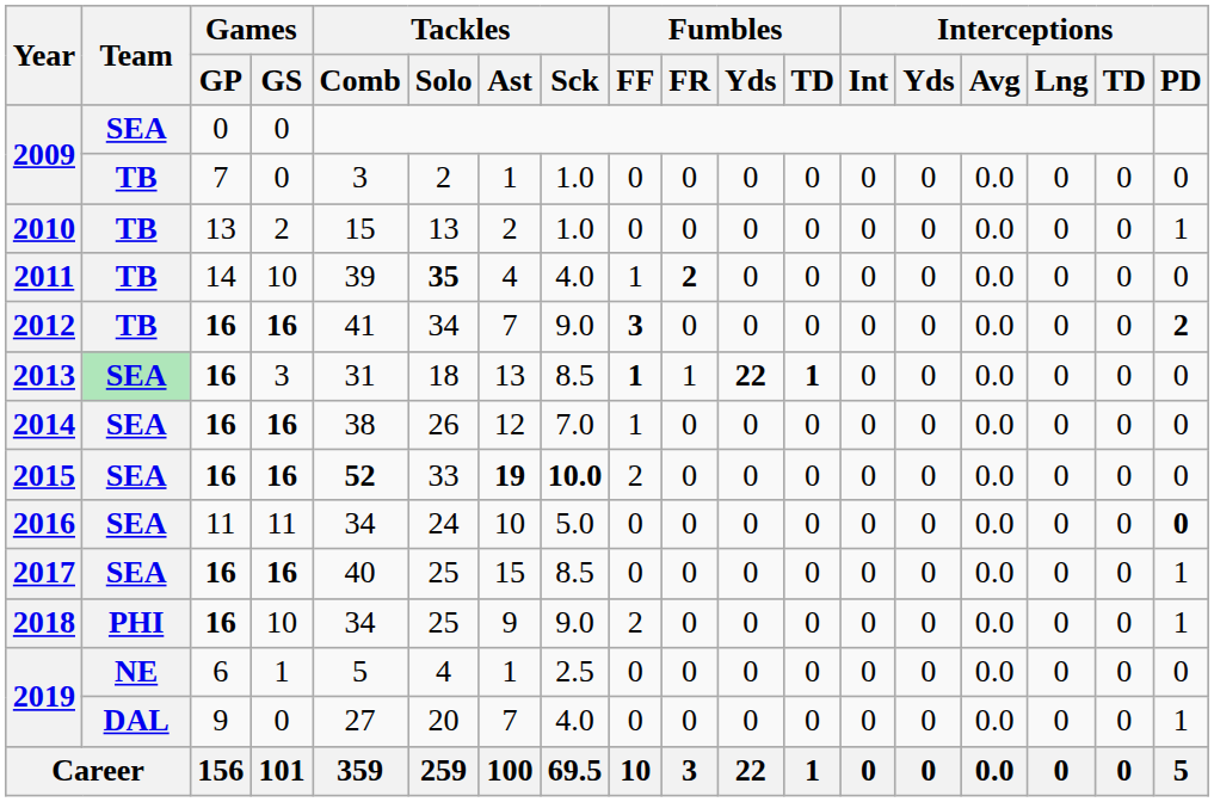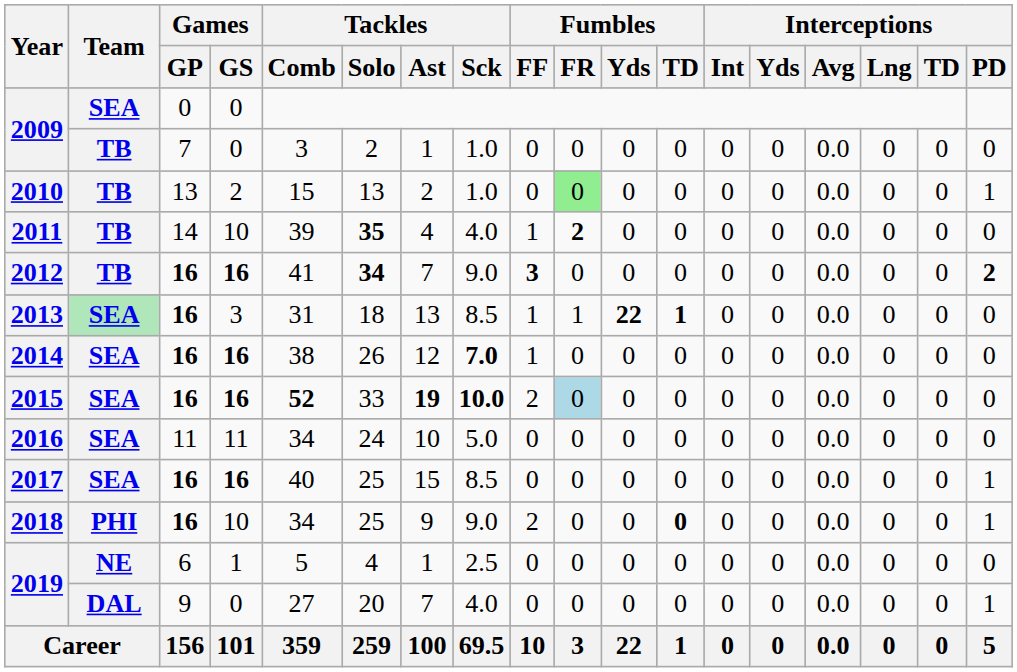2010 | Fumbles / FR: no background -> lightgreen background
2012 | Tackles / Solo: normal -> bold
2013 | Fumbles / FF: bold -> normal
2014 | Tackles / Sck: normal -> bold
2015 | Fumbles / FR: no background -> lightblue background
2016 | Interceptions / PD: bold -> normal
2018 | Fumbles / TD: normal -> bold
